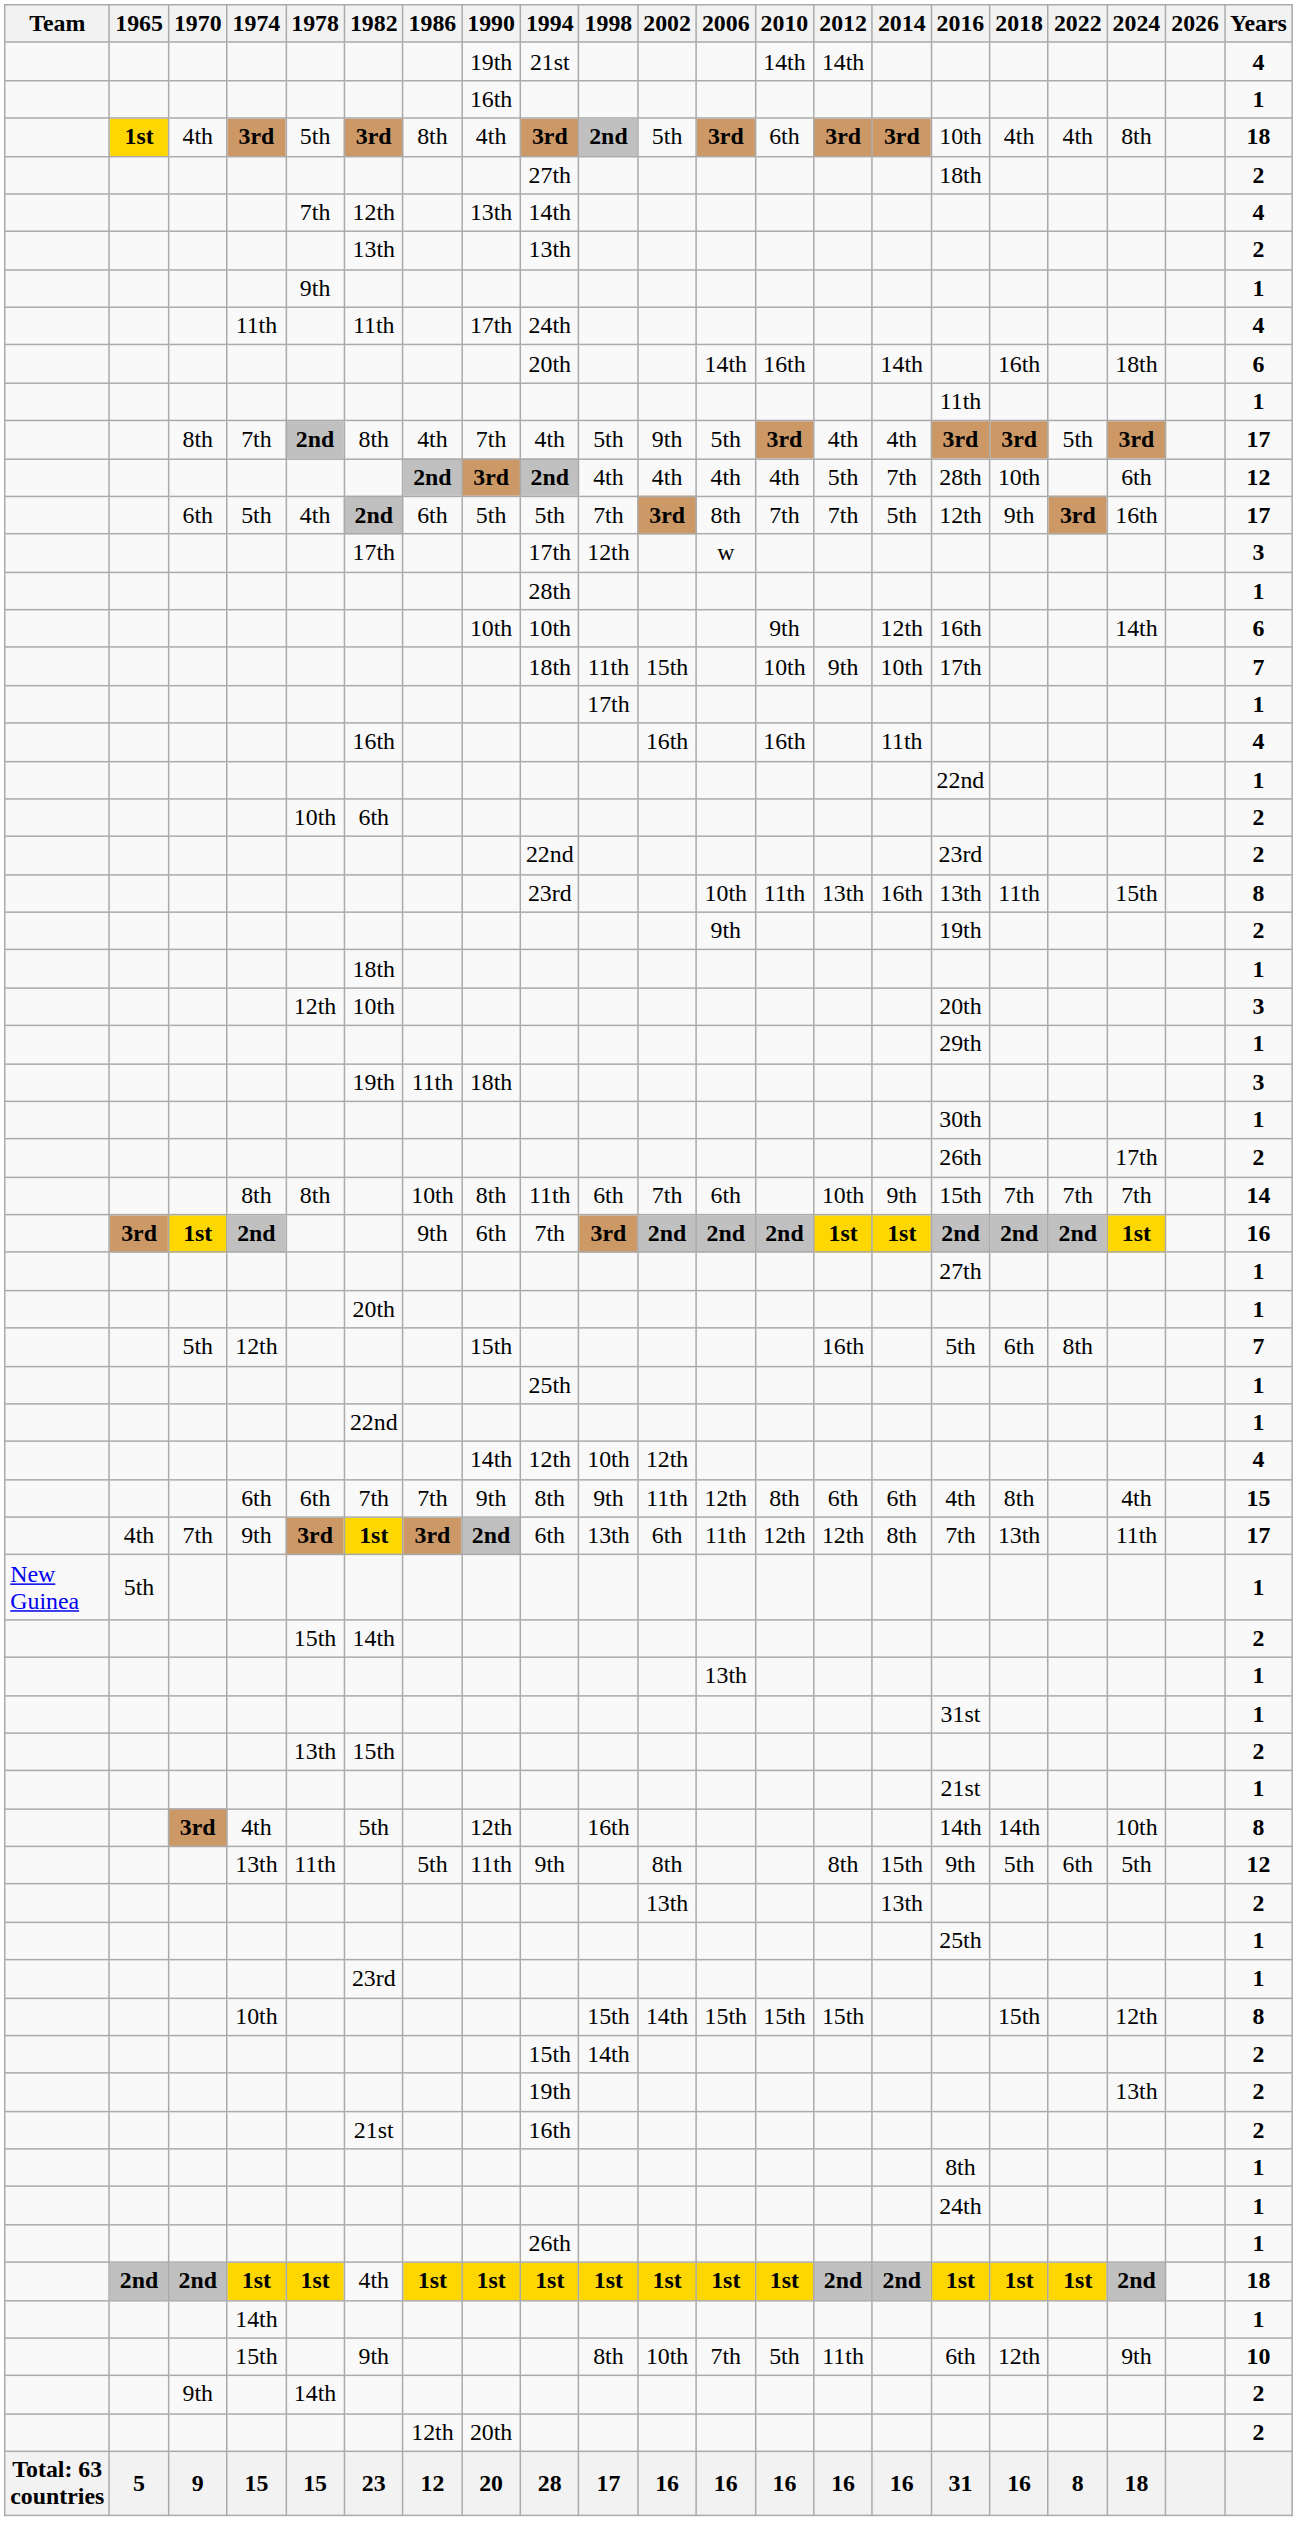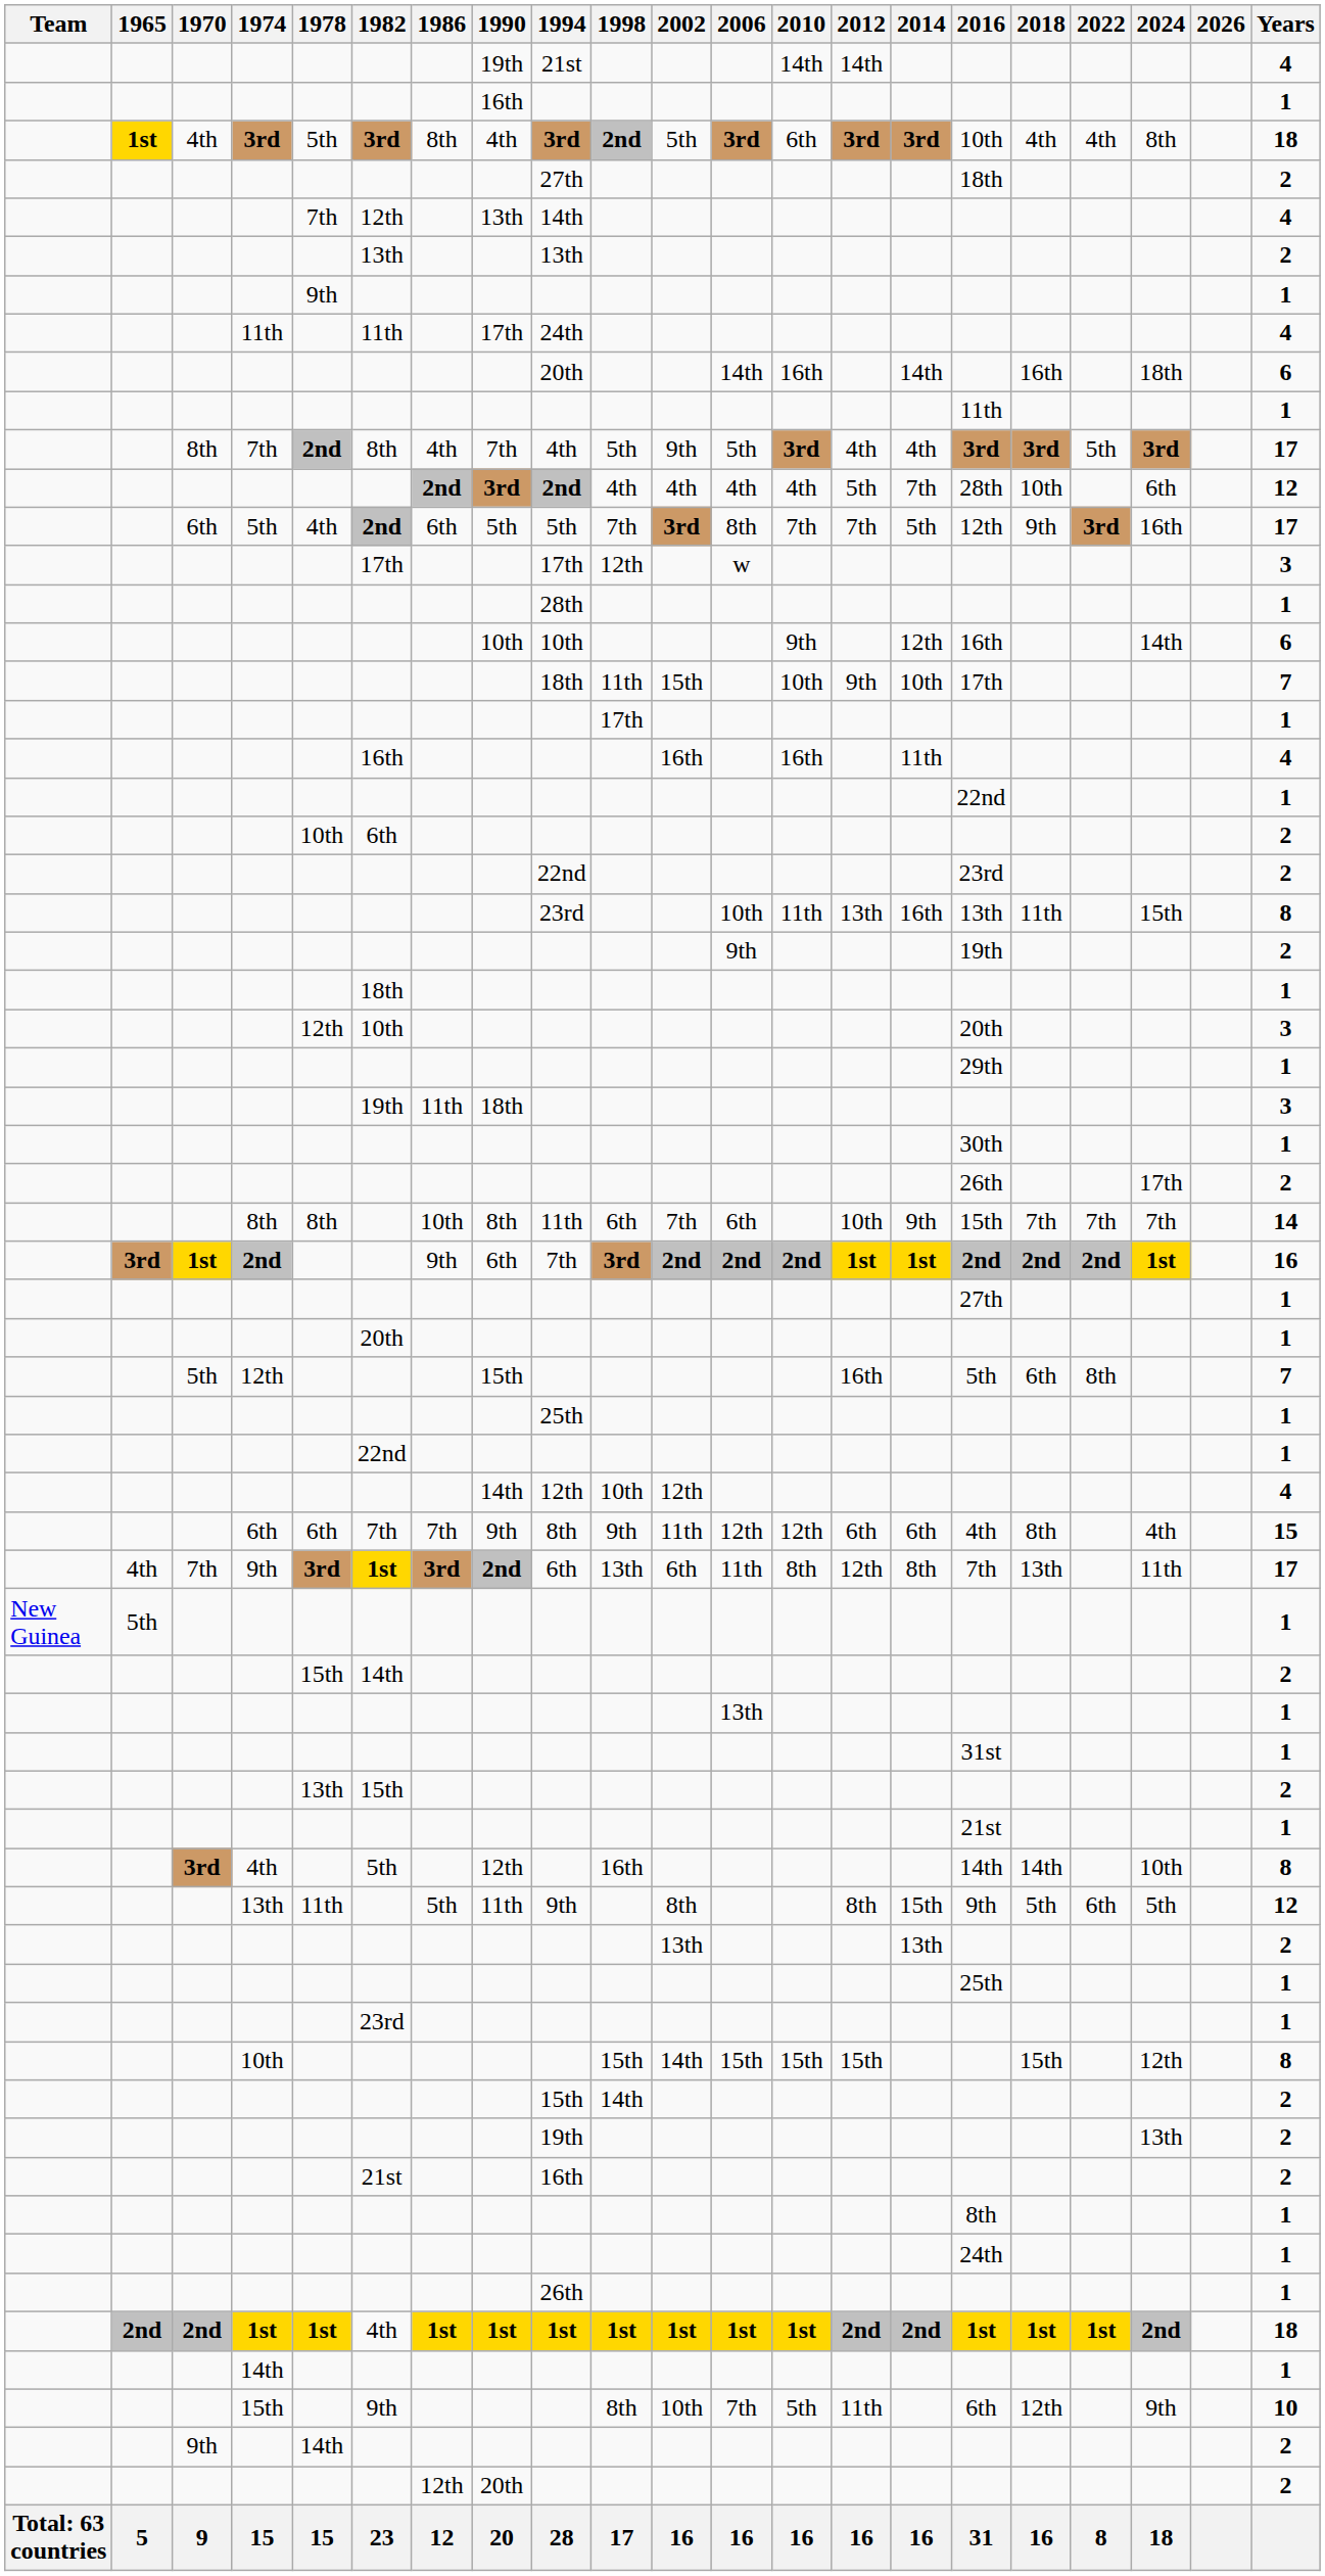row 40 | 2010: 8th -> 12th
row 41 | 2010: 12th -> 8th
